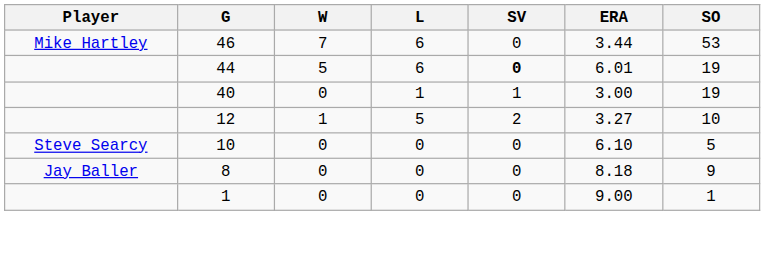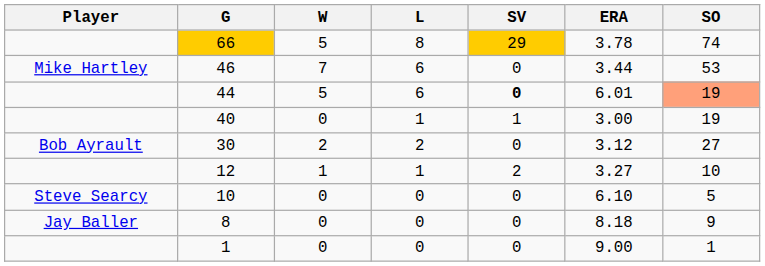+ row: 66 | 5 | 8 | 29 | 3.78 | 74
44 | SO: no background -> lightsalmon background
+ row: Bob Ayrault | 30 | 2 | 2 | 0 | 3.12 | 27
12 | L: 5 -> 1
